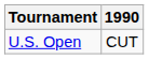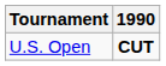U.S. Open | 1990: normal -> bold
